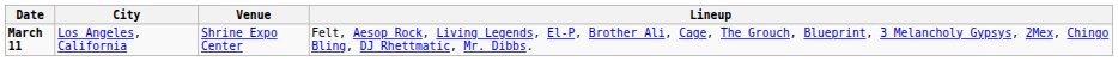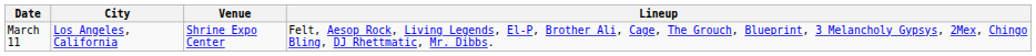March 11 | Date: bold -> normal
